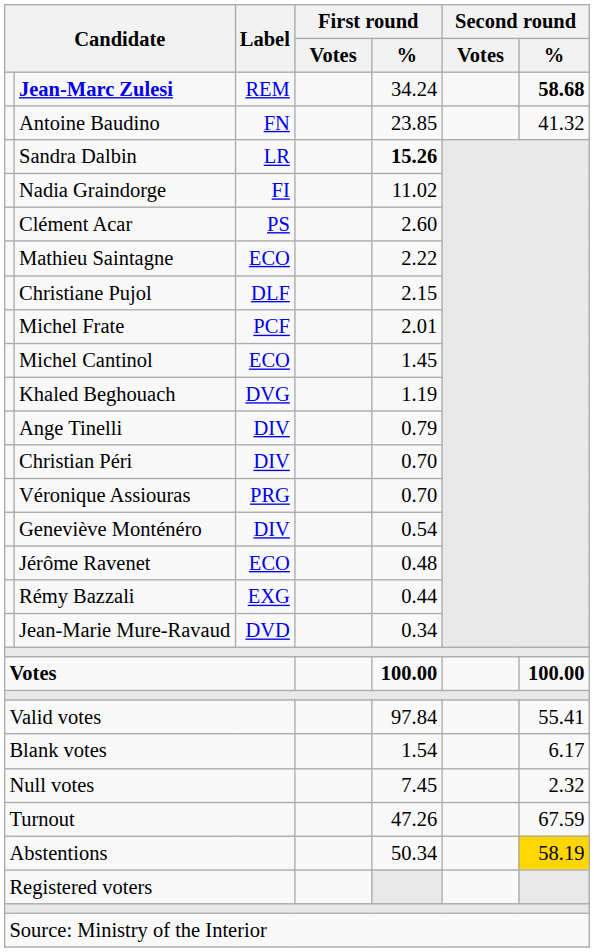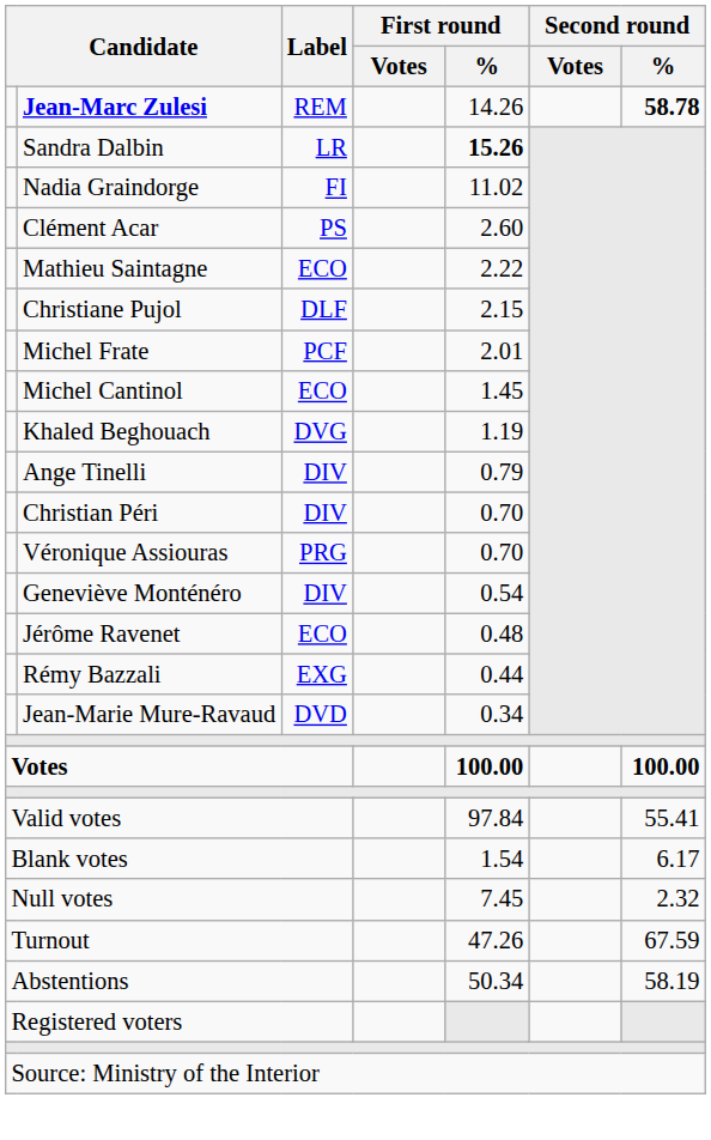Jean-Marc Zulesi | First round / %: 34.24 -> 14.26
Jean-Marc Zulesi | Second round / %: 58.68 -> 58.78
- row: Antoine Baudino | FN | 23.85 | 41.32
Abstentions | Second round / %: gold background -> no background
